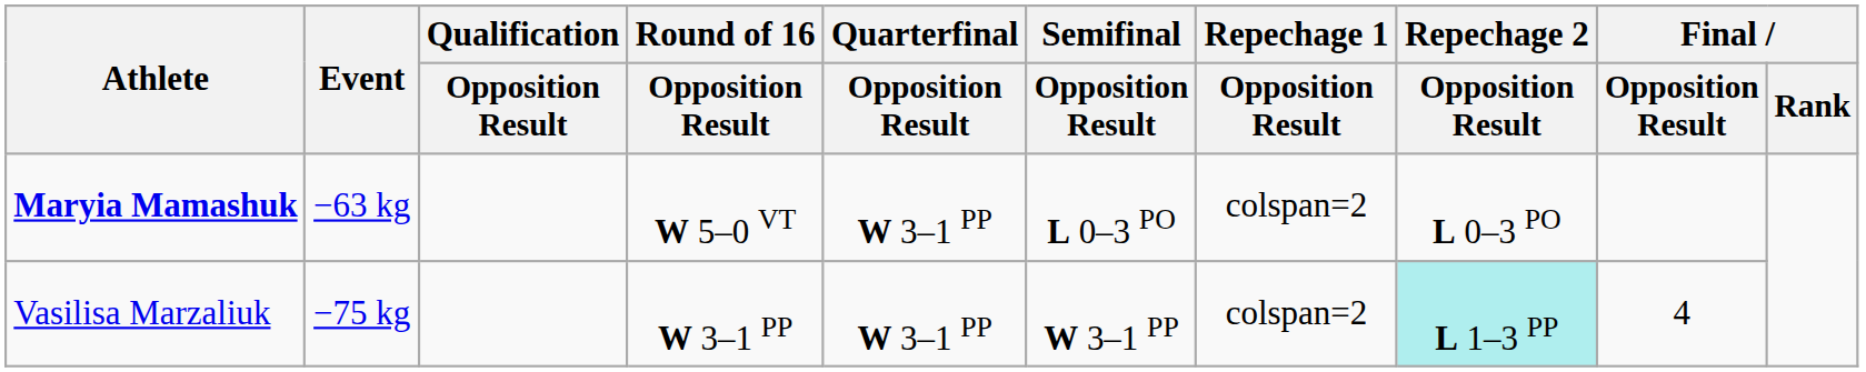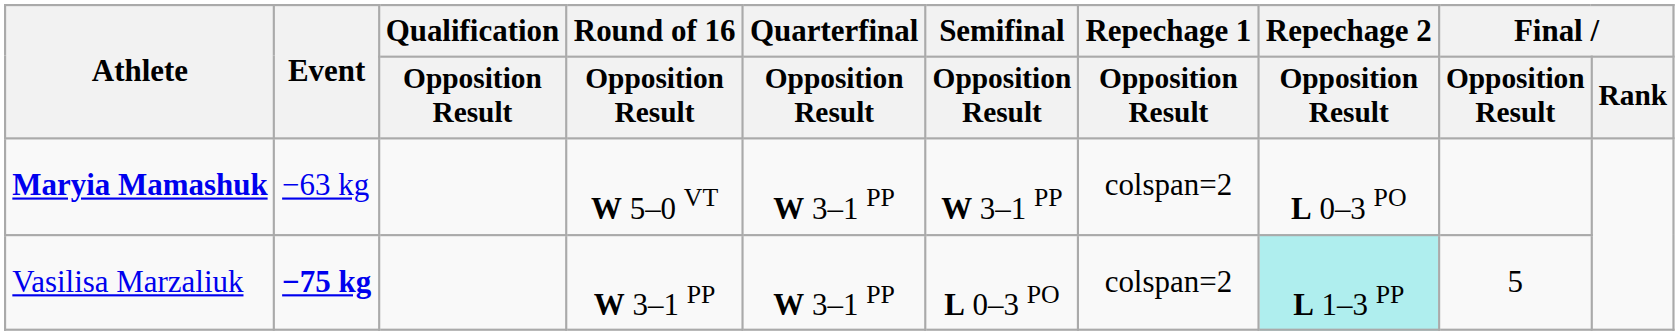Maryia Mamashuk | Semifinal / Opposition Result: L 0–3 PO -> W 3–1 PP
Vasilisa Marzaliuk | Event: normal -> bold
Vasilisa Marzaliuk | Semifinal / Opposition Result: W 3–1 PP -> L 0–3 PO
Vasilisa Marzaliuk | Final / Opposition Result: 4 -> 5
